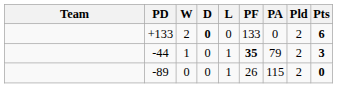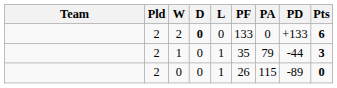columns swapped: Pld <-> PD
row 3 | PF: bold -> normal
